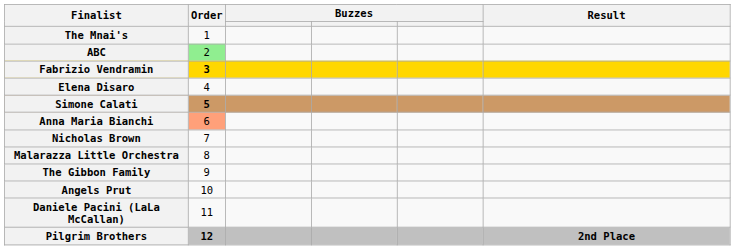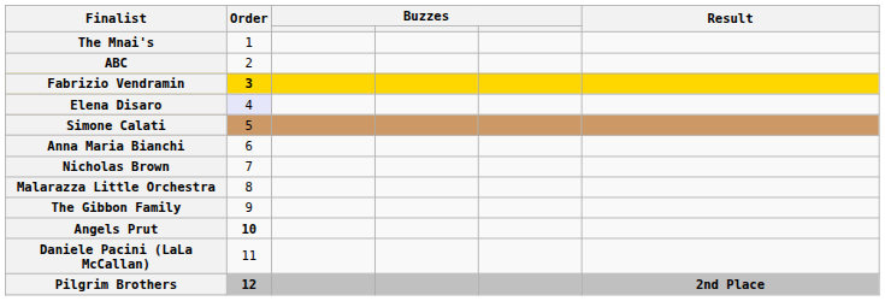ABC | Order: lightgreen background -> no background
Elena Disaro | Order: no background -> lavender background
Simone Calati | Order: bold -> normal
Anna Maria Bianchi | Order: lightsalmon background -> no background
Angels Prut | Order: normal -> bold
